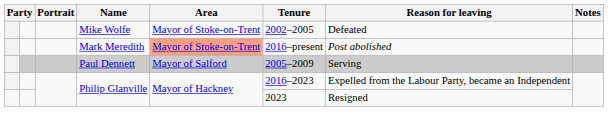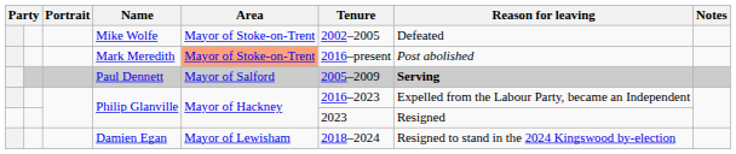Paul Dennett | Reason for leaving: normal -> bold
+ row: Damien Egan | Mayor of Lewisham | 2018–2024 | Resigned to stand in the 2024 Kingswood by-election
